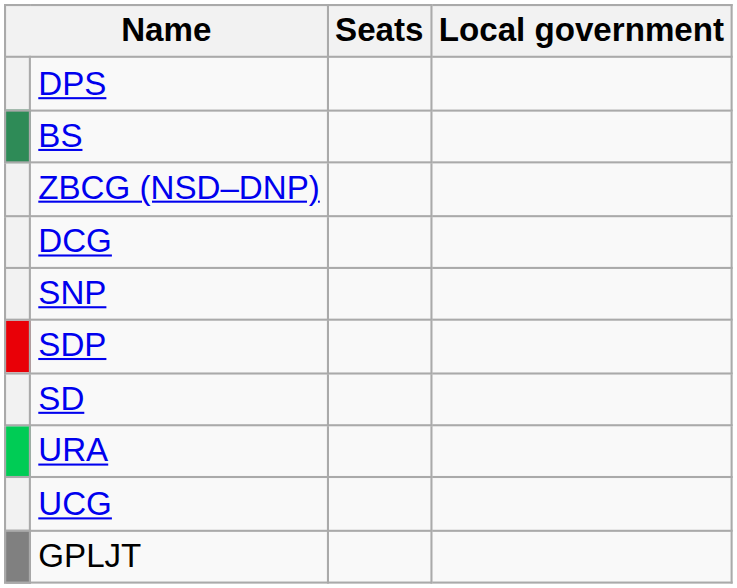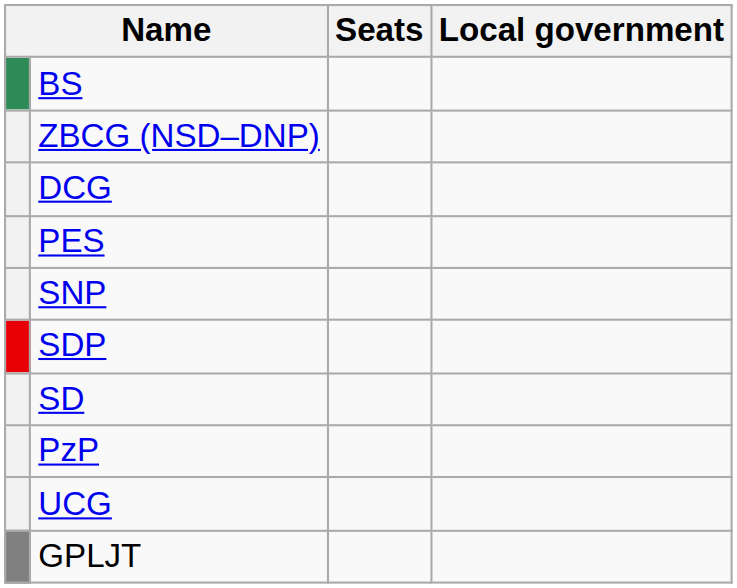- row: DPS
+ row: PES
- row: URA
+ row: PzP
